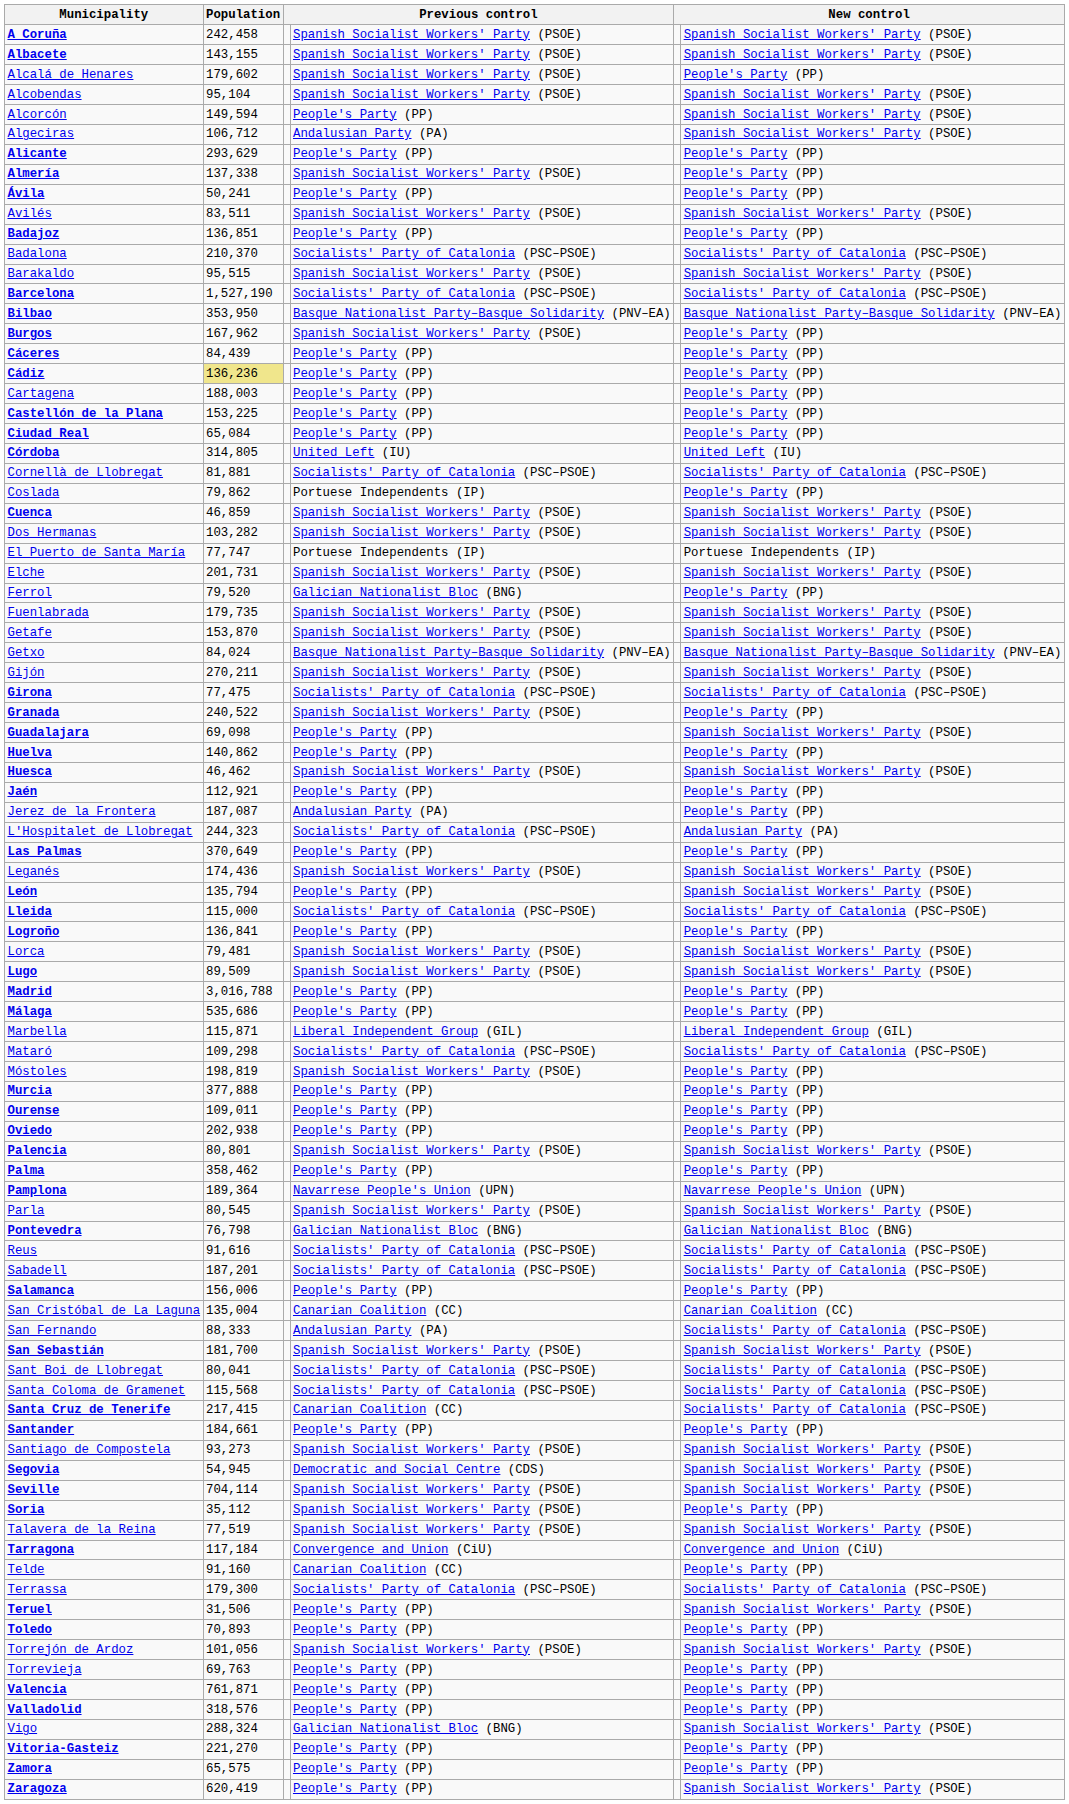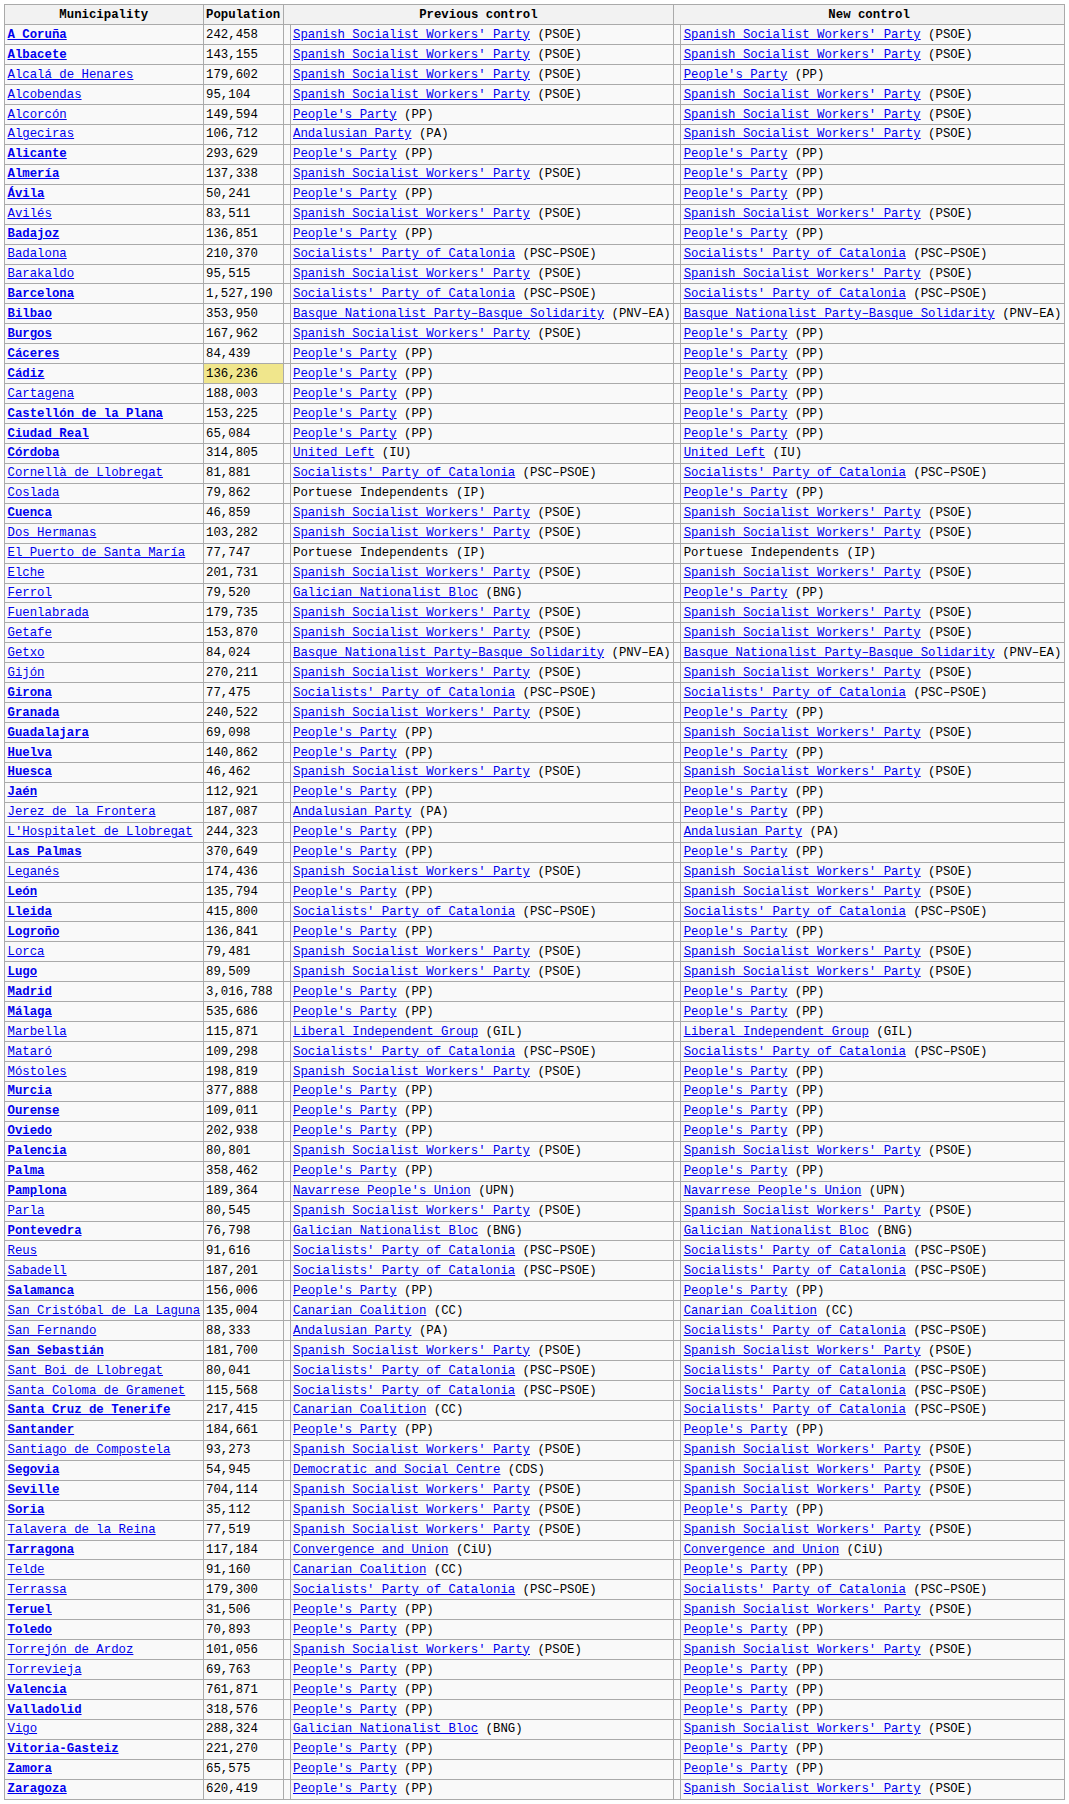L'Hospitalet de Llobregat | column 4: Socialists' Party of Catalonia (PSC–PSOE) -> People's Party (PP)
Lleida | Population: 115,000 -> 415,800
